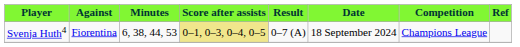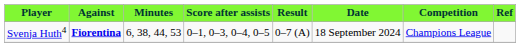Svenja Huth4 | Against: normal -> bold
Svenja Huth4 | Score after assists: khaki background -> no background
